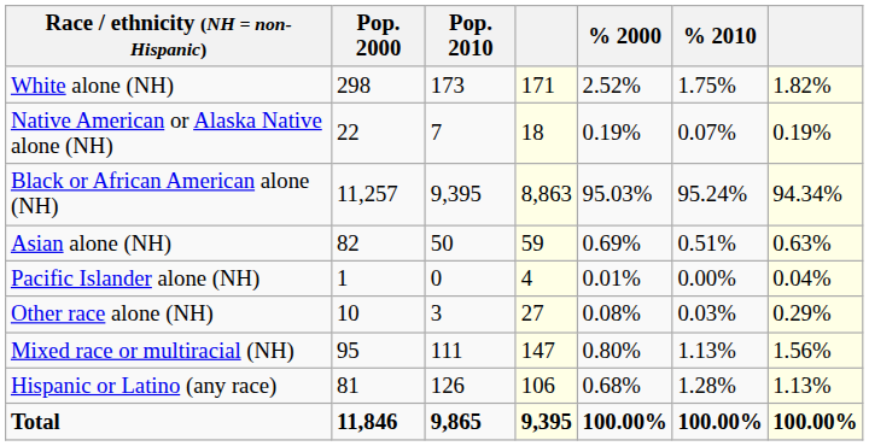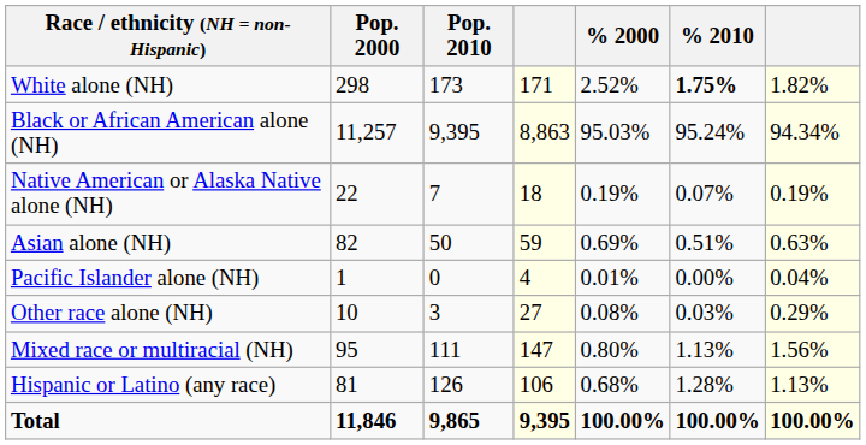White alone (NH) | % 2010: normal -> bold
rows swapped: Black or African American alone (NH) <-> Native American or Alaska Native alone (NH)
